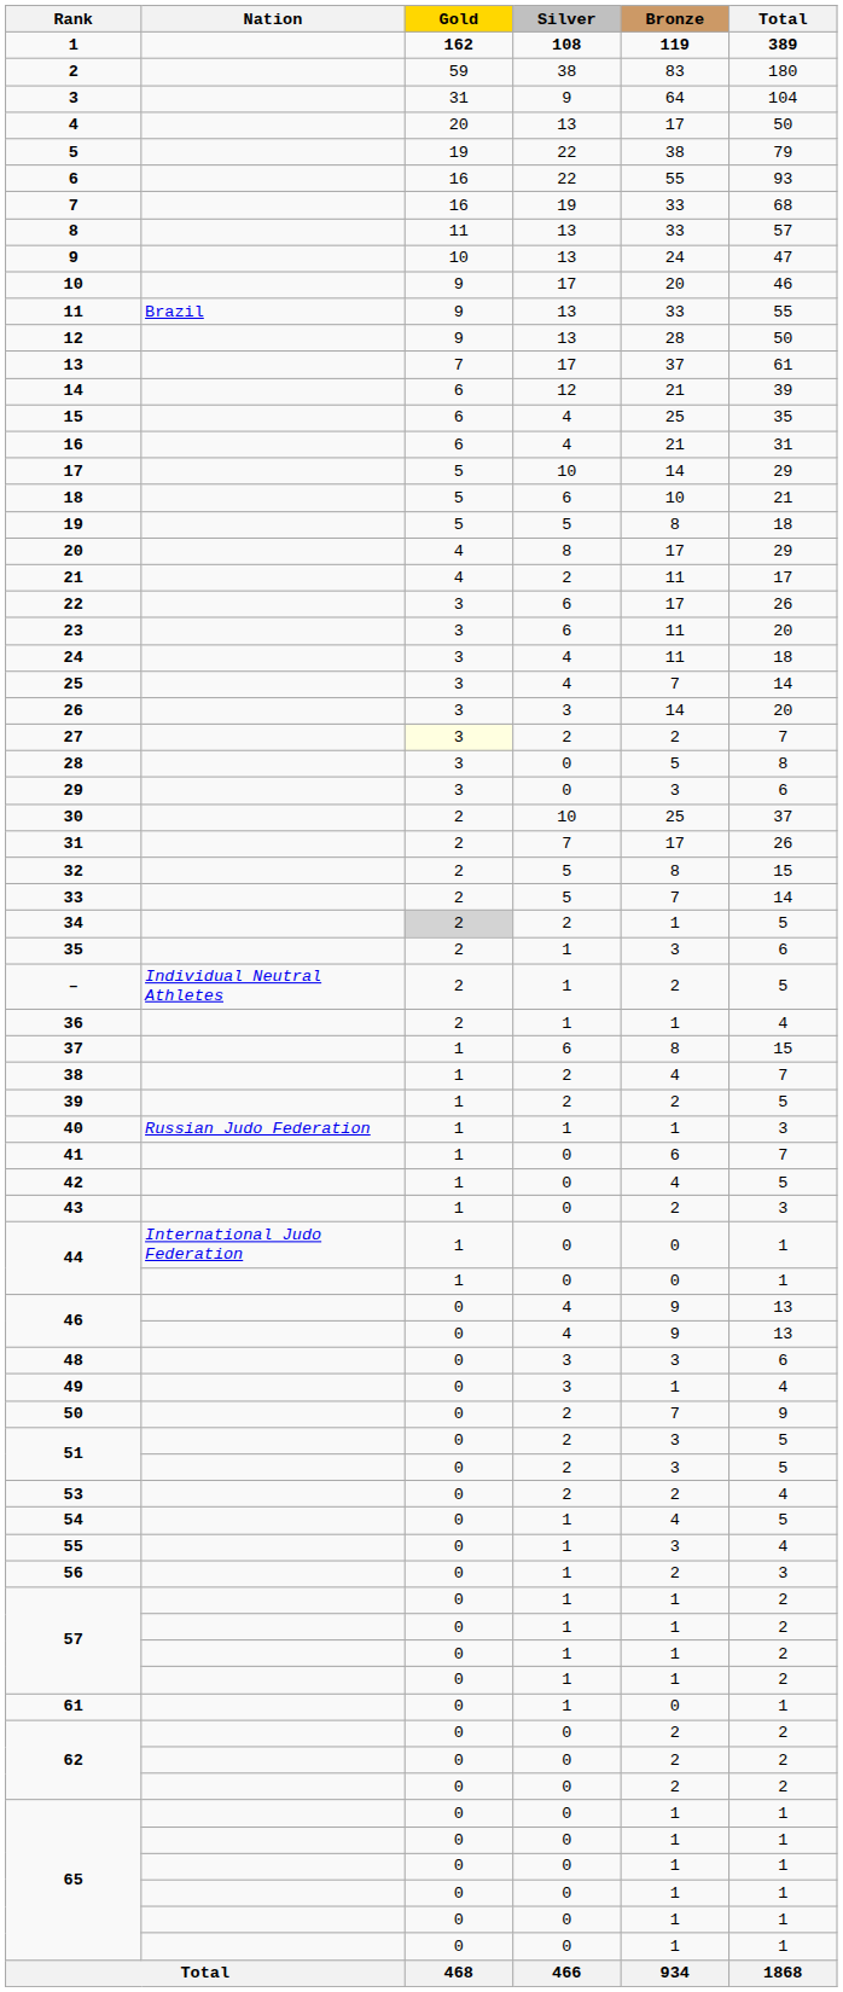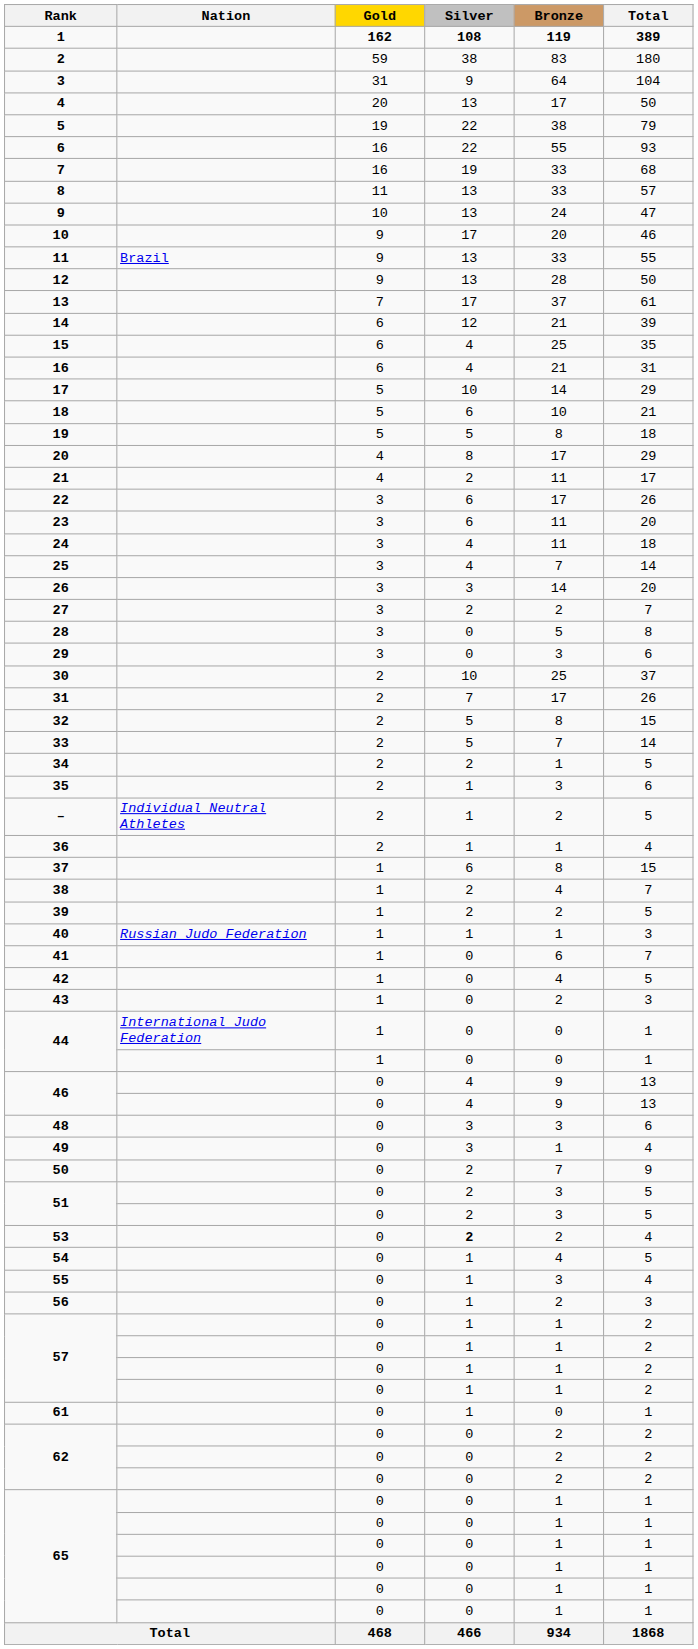27 | Gold: lightyellow background -> no background
34 | Gold: lightgrey background -> no background
53 | Silver: normal -> bold
